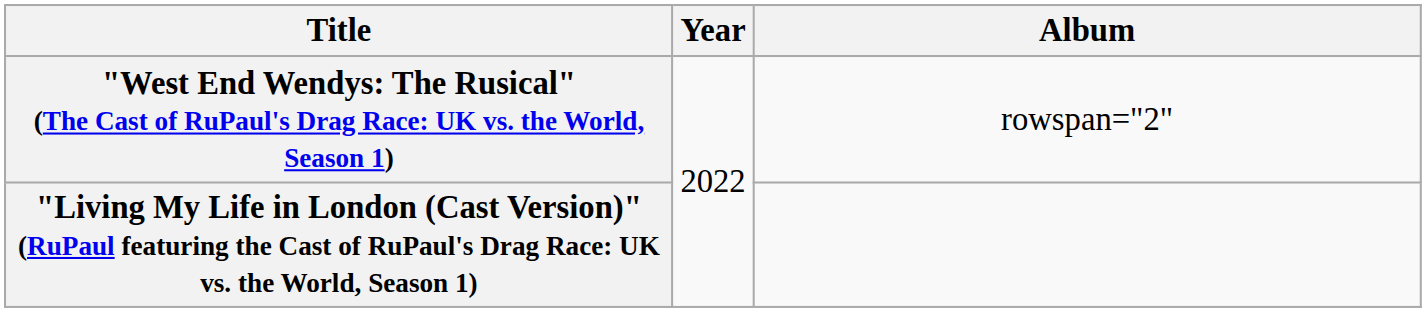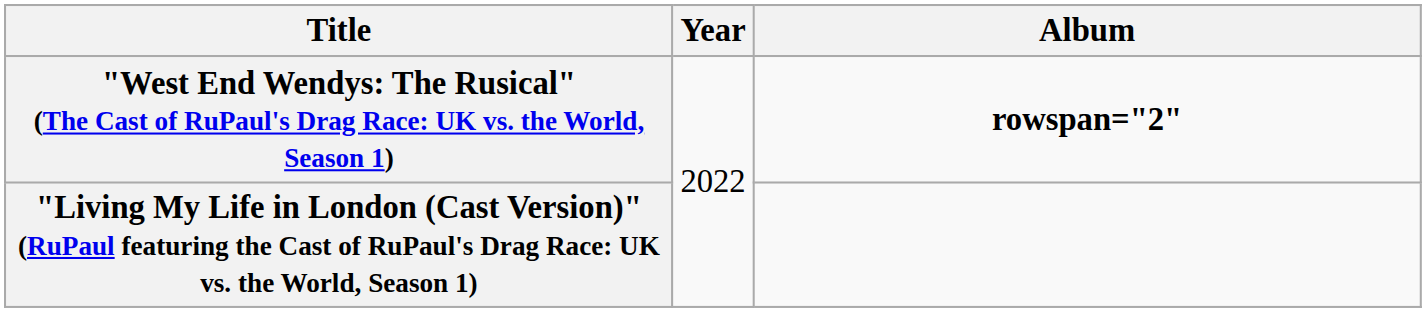row 2 | Album: normal -> bold
